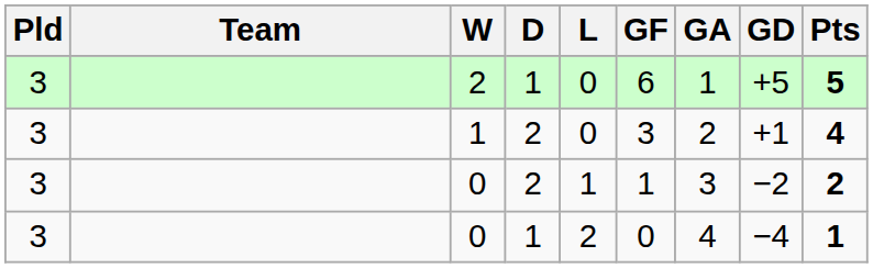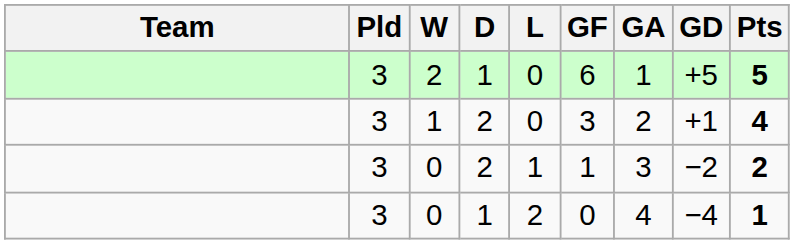columns swapped: Team <-> Pld
